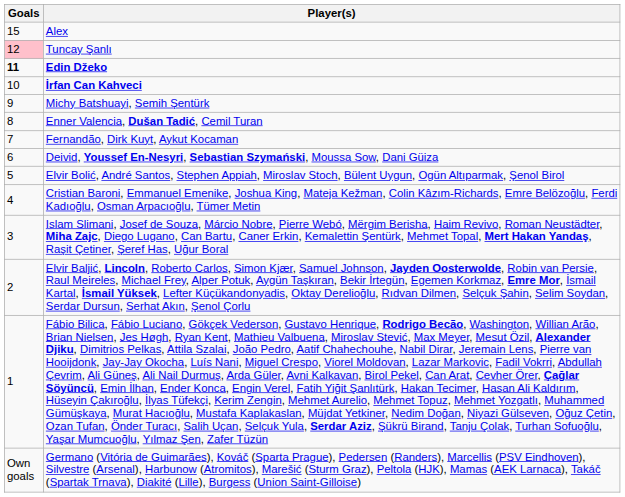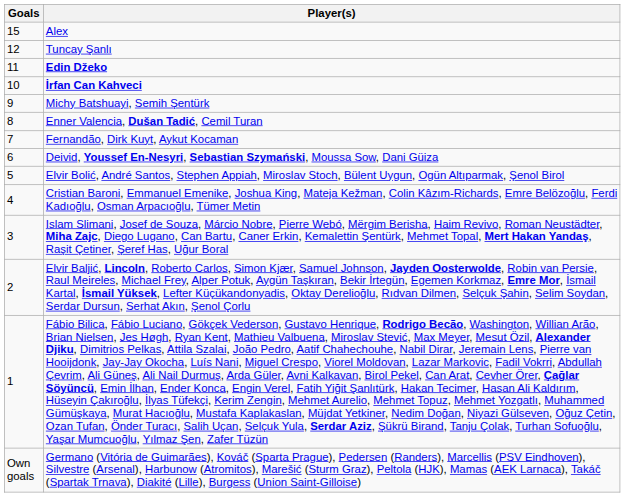Tuncay Şanlı | Goals: pink background -> no background
Edin Džeko | Goals: bold -> normal
